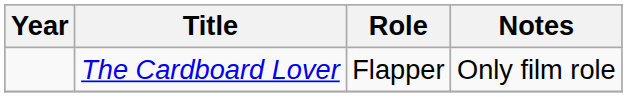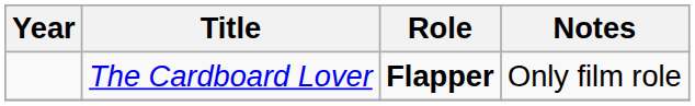The Cardboard Lover | Role: normal -> bold
